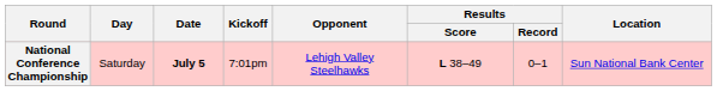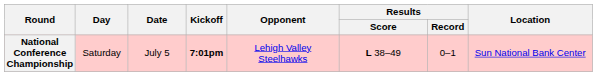National Conference Championship | Date: bold -> normal
National Conference Championship | Kickoff: normal -> bold
